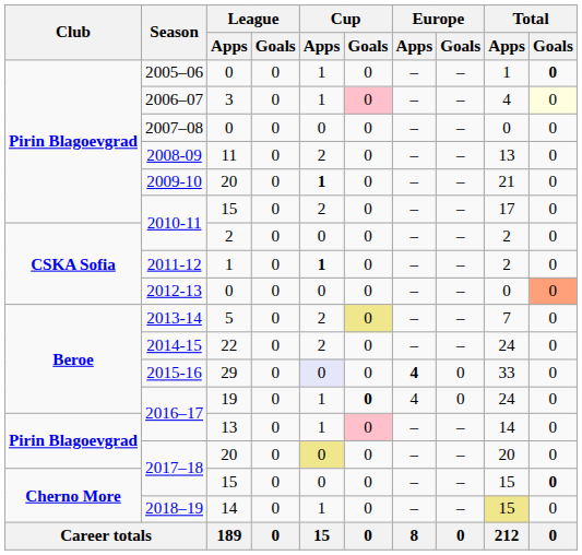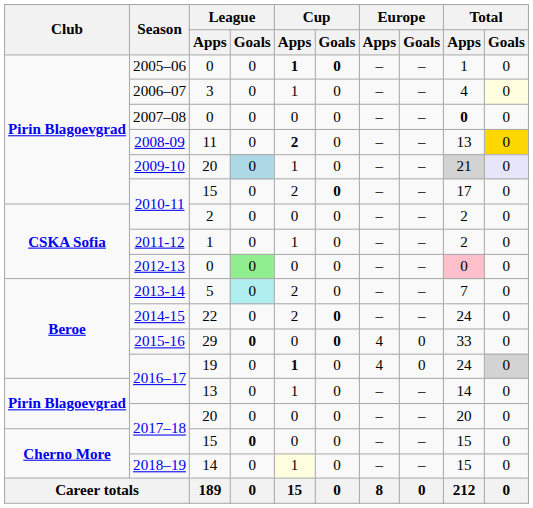2005–06 | Cup / Apps: normal -> bold
2005–06 | Cup / Goals: normal -> bold
2005–06 | Total / Goals: bold -> normal
2006–07 | Cup / Goals: pink background -> no background
2007–08 | Total / Apps: normal -> bold
2008-09 | Cup / Apps: normal -> bold
2008-09 | Total / Goals: no background -> gold background
2009-10 | League / Goals: no background -> lightblue background
2009-10 | Cup / Apps: bold -> normal
2009-10 | Total / Apps: no background -> lightgrey background
2009-10 | Total / Goals: no background -> lavender background
2010-11 / 15 | Cup / Goals: normal -> bold
2011-12 | Cup / Apps: bold -> normal
2012-13 | League / Goals: no background -> lightgreen background
2012-13 | Total / Apps: no background -> pink background
2012-13 | Total / Goals: lightsalmon background -> no background
2013-14 | League / Goals: no background -> paleturquoise background
2013-14 | Cup / Goals: khaki background -> no background
2014-15 | Cup / Goals: normal -> bold
2015-16 | League / Goals: normal -> bold
2015-16 | Cup / Apps: lavender background -> no background
2015-16 | Cup / Goals: normal -> bold
2015-16 | Europe / Apps: bold -> normal
2016–17 / 19 | Cup / Apps: normal -> bold
2016–17 / 19 | Cup / Goals: bold -> normal
2016–17 / 19 | Total / Goals: no background -> lightgrey background
2016–17 / 13 | Cup / Goals: pink background -> no background
2017–18 / 20 | Cup / Apps: khaki background -> no background
2017–18 / 15 | League / Goals: normal -> bold
2017–18 / 15 | Total / Goals: bold -> normal
2018–19 | Cup / Apps: no background -> lightyellow background
2018–19 | Total / Apps: khaki background -> no background
